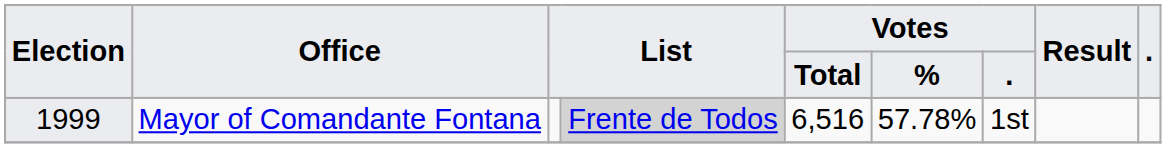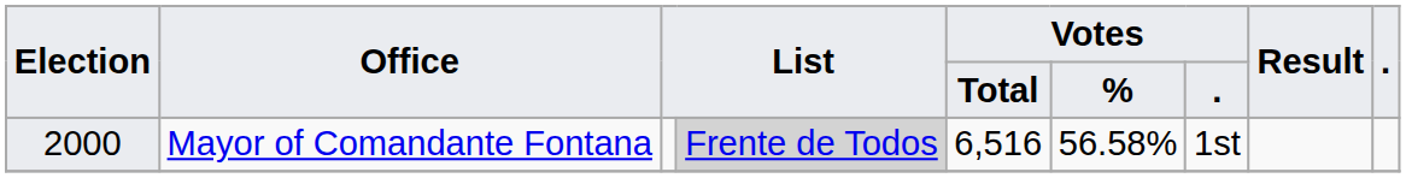Mayor of Comandante Fontana | Election: 1999 -> 2000
Mayor of Comandante Fontana | Votes / %: 57.78% -> 56.58%
